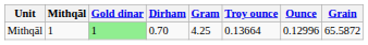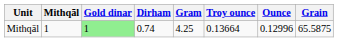row 2 | Dirham: 0.70 -> 0.74
row 2 | Grain: 65.5872 -> 65.5875
